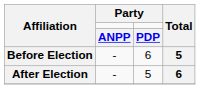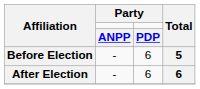After Election | column 3: 5 -> 6
